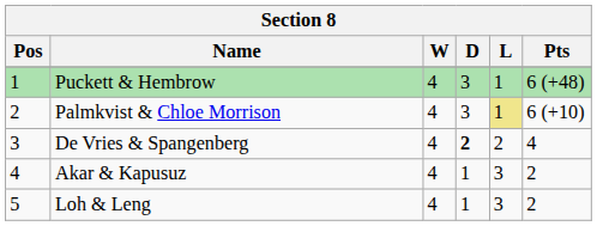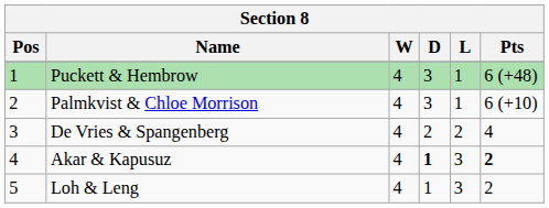Palmkvist & Chloe Morrison | L: khaki background -> no background
De Vries & Spangenberg | D: bold -> normal
Akar & Kapusuz | D: normal -> bold
Akar & Kapusuz | Pts: normal -> bold
